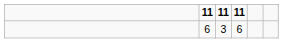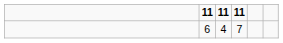row 2 | column 3: 3 -> 4
row 2 | column 4: 6 -> 7
